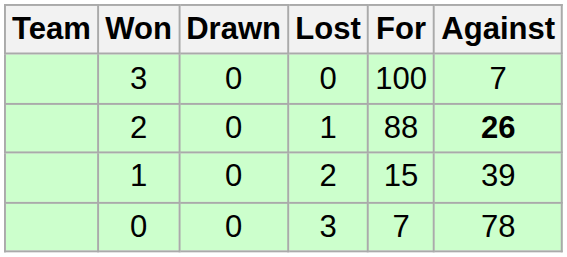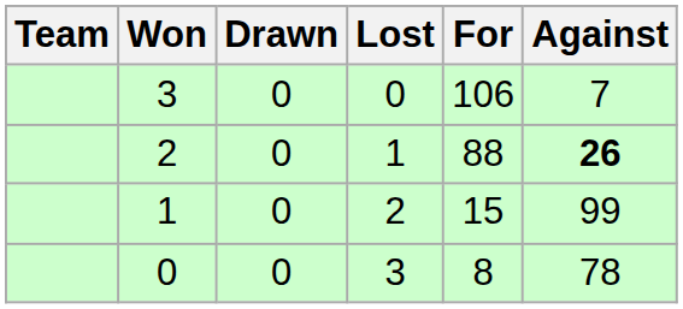row 2 | For: 100 -> 106
row 4 | Against: 39 -> 99
row 5 | For: 7 -> 8
